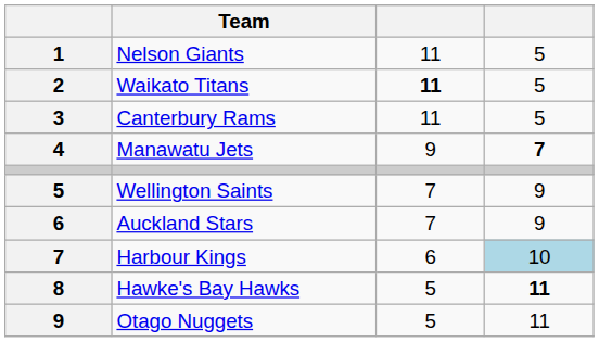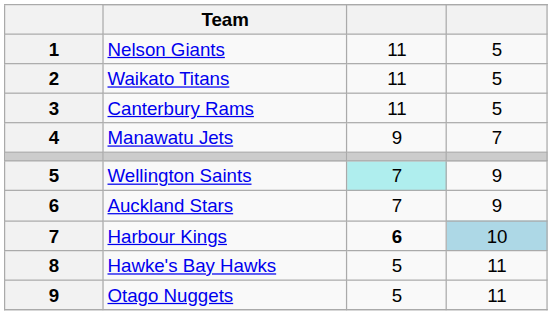Waikato Titans | column 3: bold -> normal
Manawatu Jets | column 4: bold -> normal
Wellington Saints | column 3: no background -> paleturquoise background
Harbour Kings | column 3: normal -> bold
Hawke's Bay Hawks | column 4: bold -> normal
